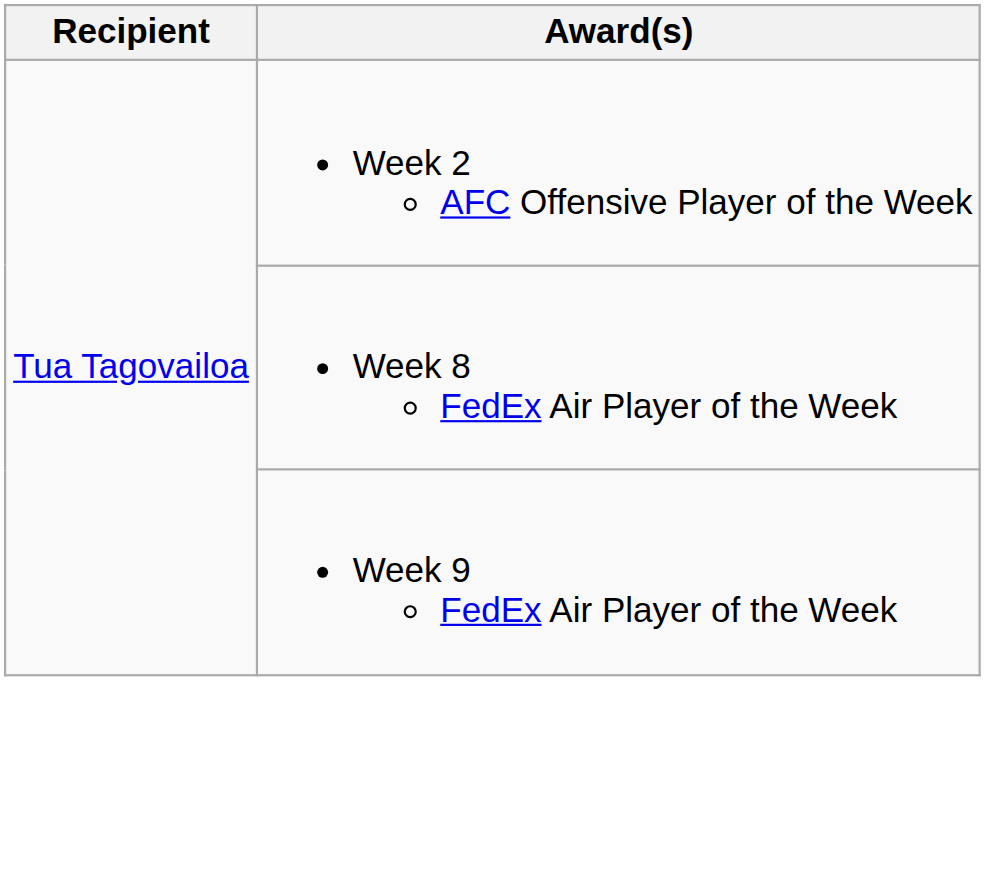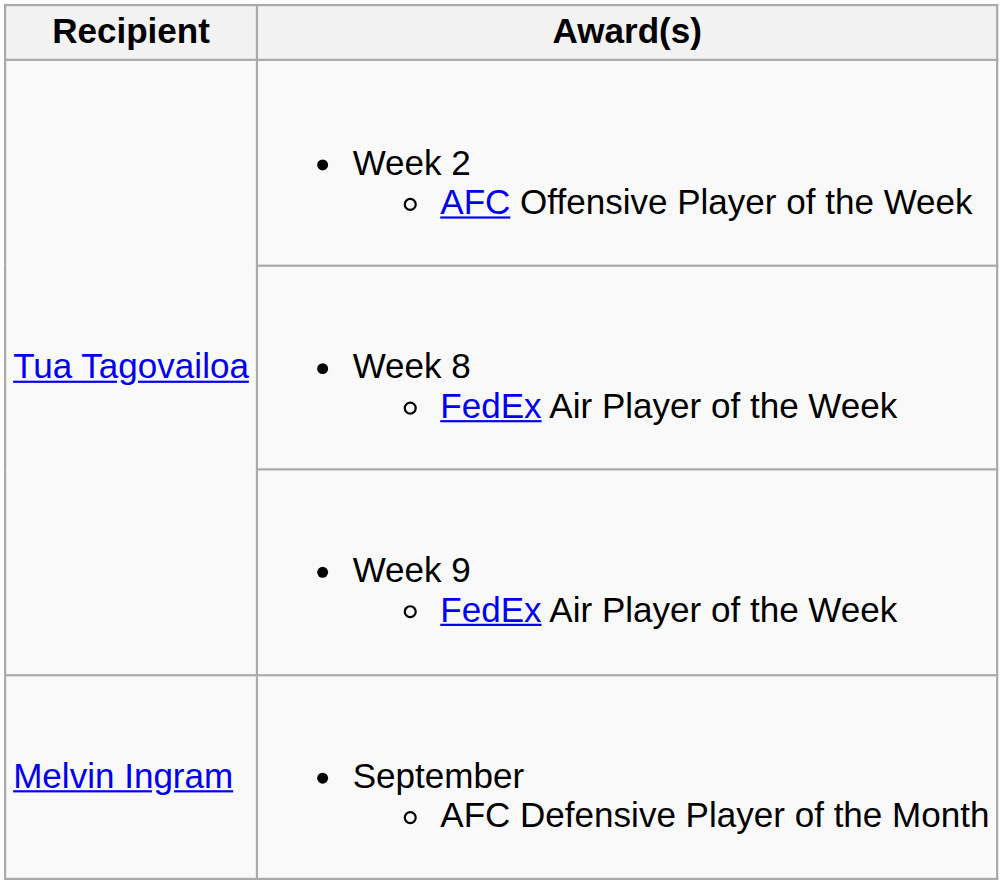+ row: Melvin Ingram | September AFC Defensive Player of the Month
